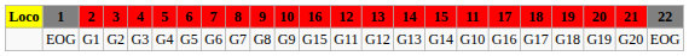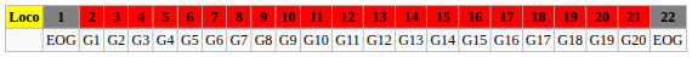columns swapped: 11 <-> 16
